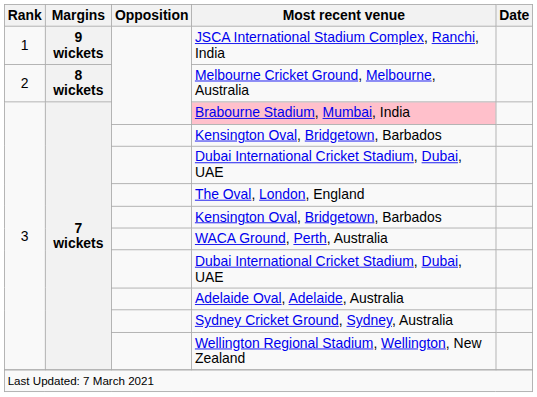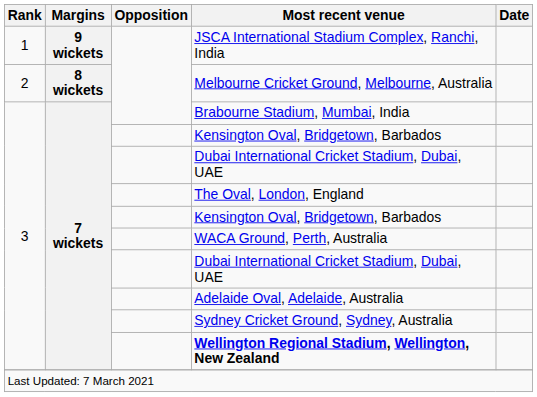Brabourne Stadium, Mumbai, India | Most recent venue: pink background -> no background
Wellington Regional Stadium, Wellington, New Zealand | Most recent venue: normal -> bold
